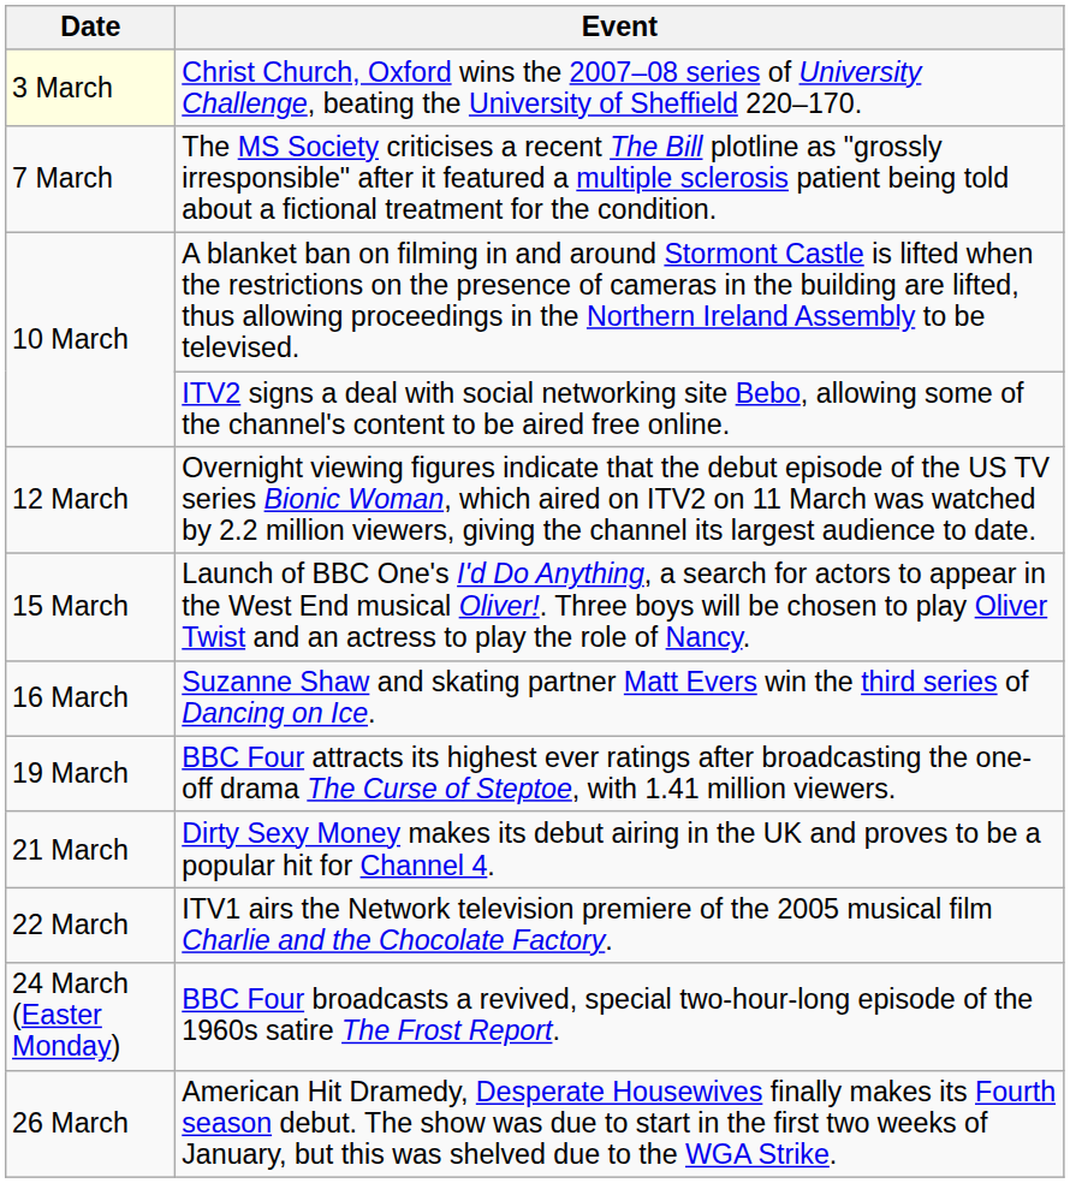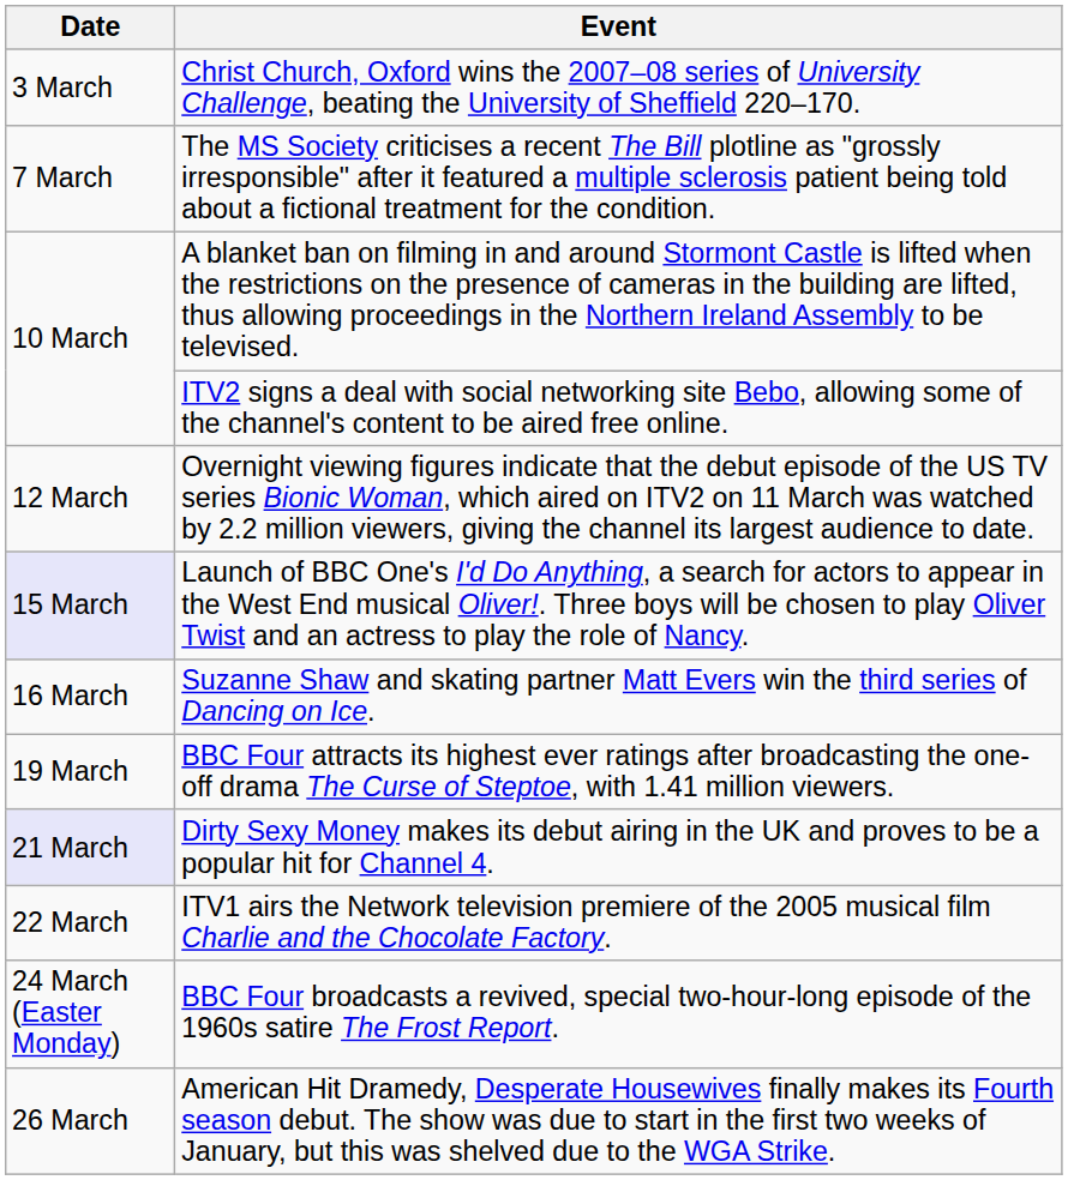row 2 | Date: lightyellow background -> no background
row 7 | Date: no background -> lavender background
row 10 | Date: no background -> lavender background
